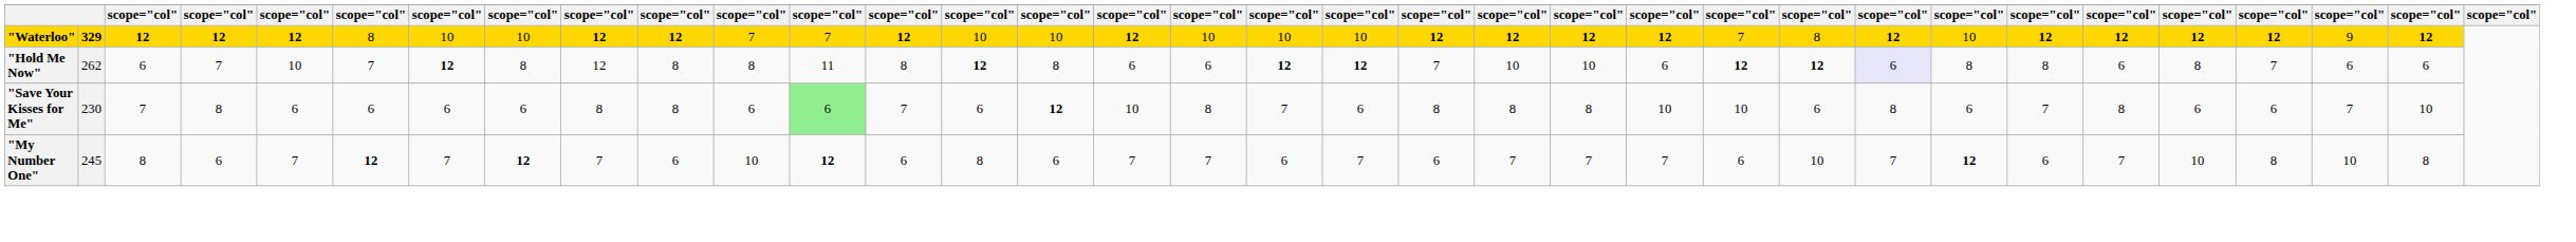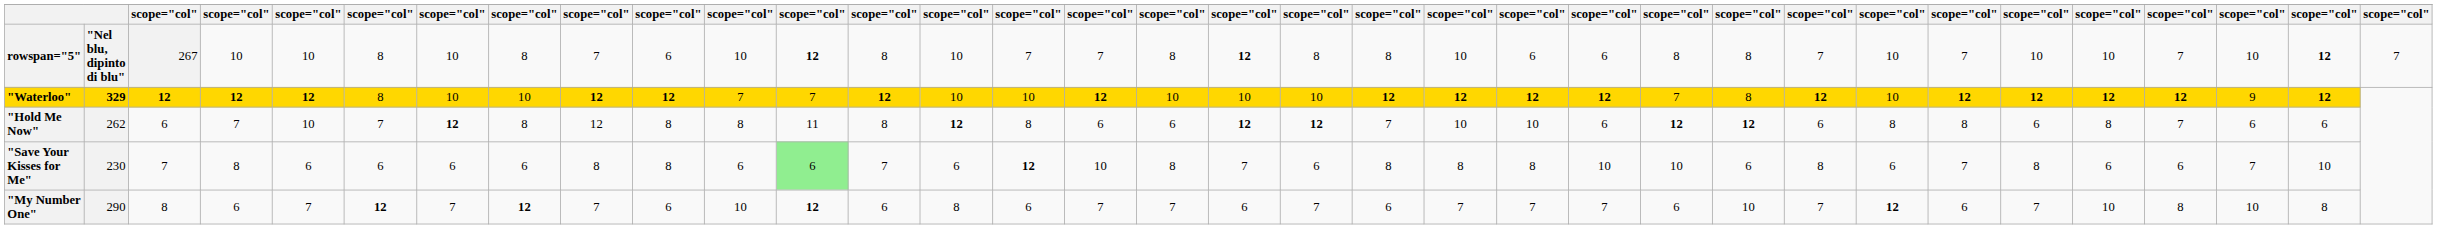+ row: rowspan="5" | "Nel blu, dipinto di blu" | 267 | 10 | 10 | 8 | 10 | 8 | 7 | 6 | 10 | 12 | 8 | 10 | 7 | 7 | 8 | 12 | 8 | 8 | 10 | 6 | 6 | 8 | 8 | 7 | 10 | 7 | 10 | 10 | 7 | 10 | 12 | 7
"Hold Me Now" | column 26: lavender background -> no background
"My Number One" | column 2: 245 -> 290
